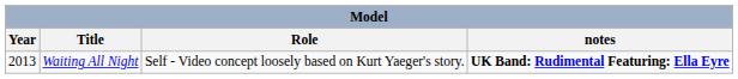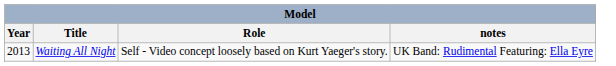row 3 | notes: bold -> normal
